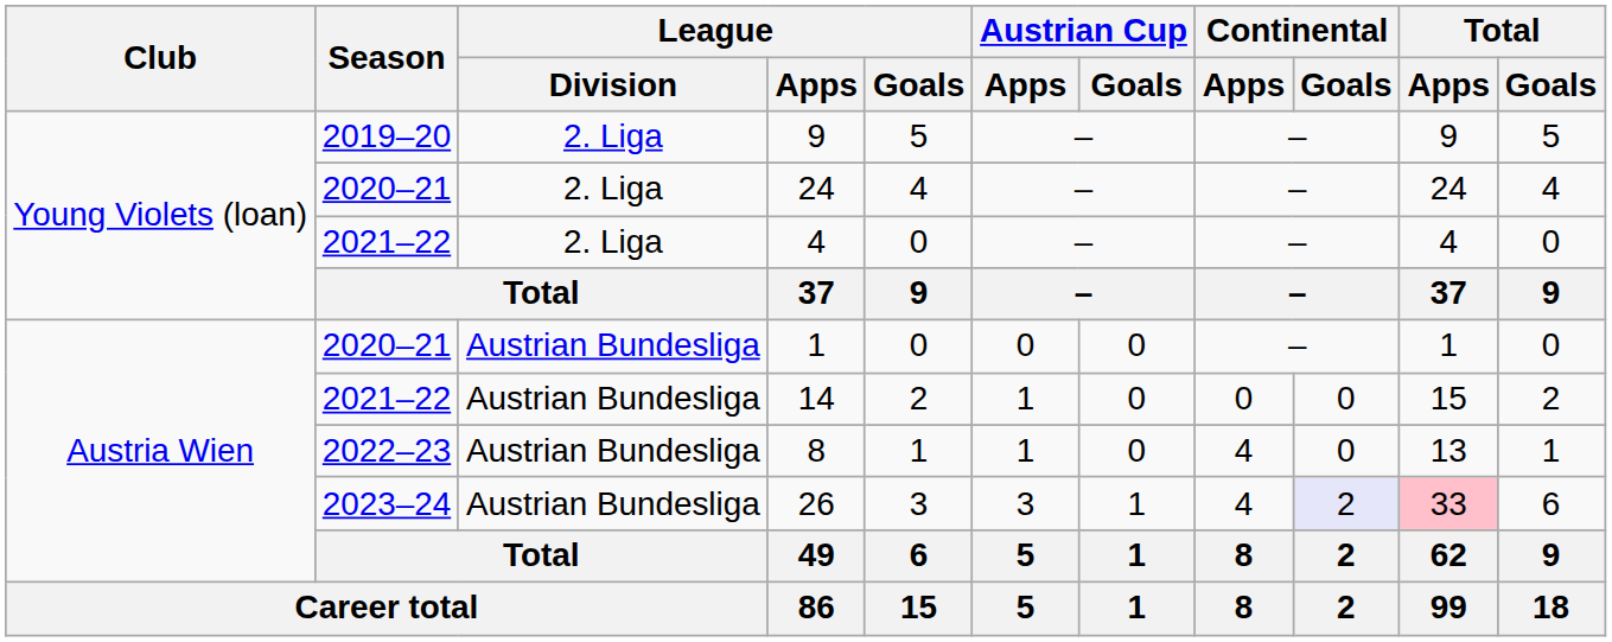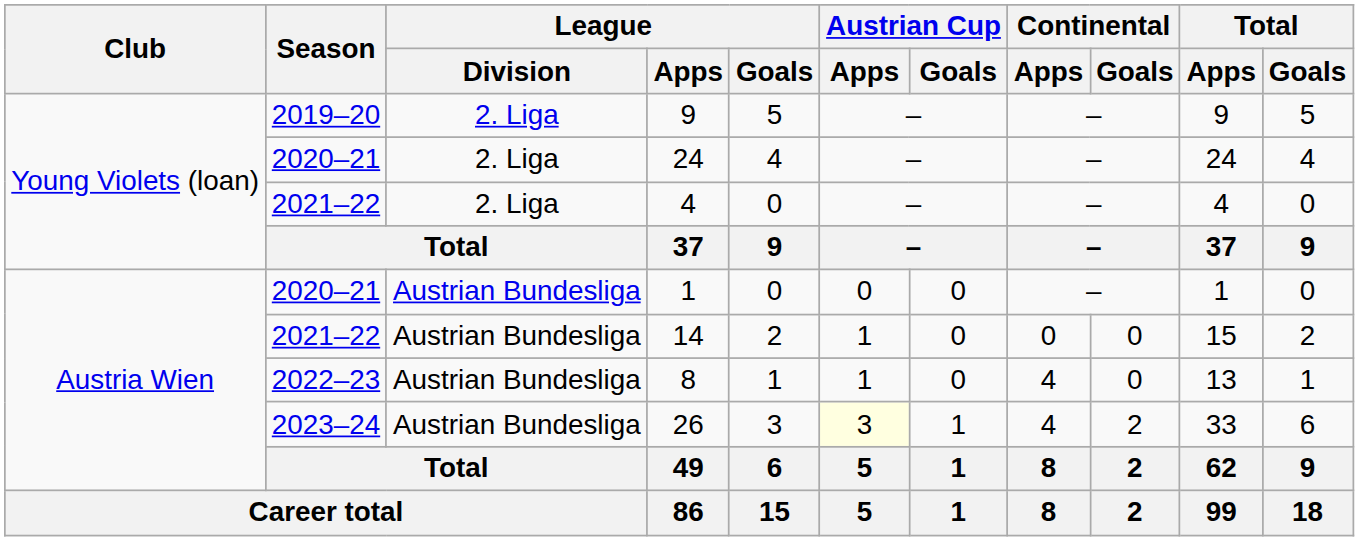26 | Austrian Cup / Apps: no background -> lightyellow background
26 | Continental / Goals: lavender background -> no background
26 | Total / Apps: pink background -> no background
